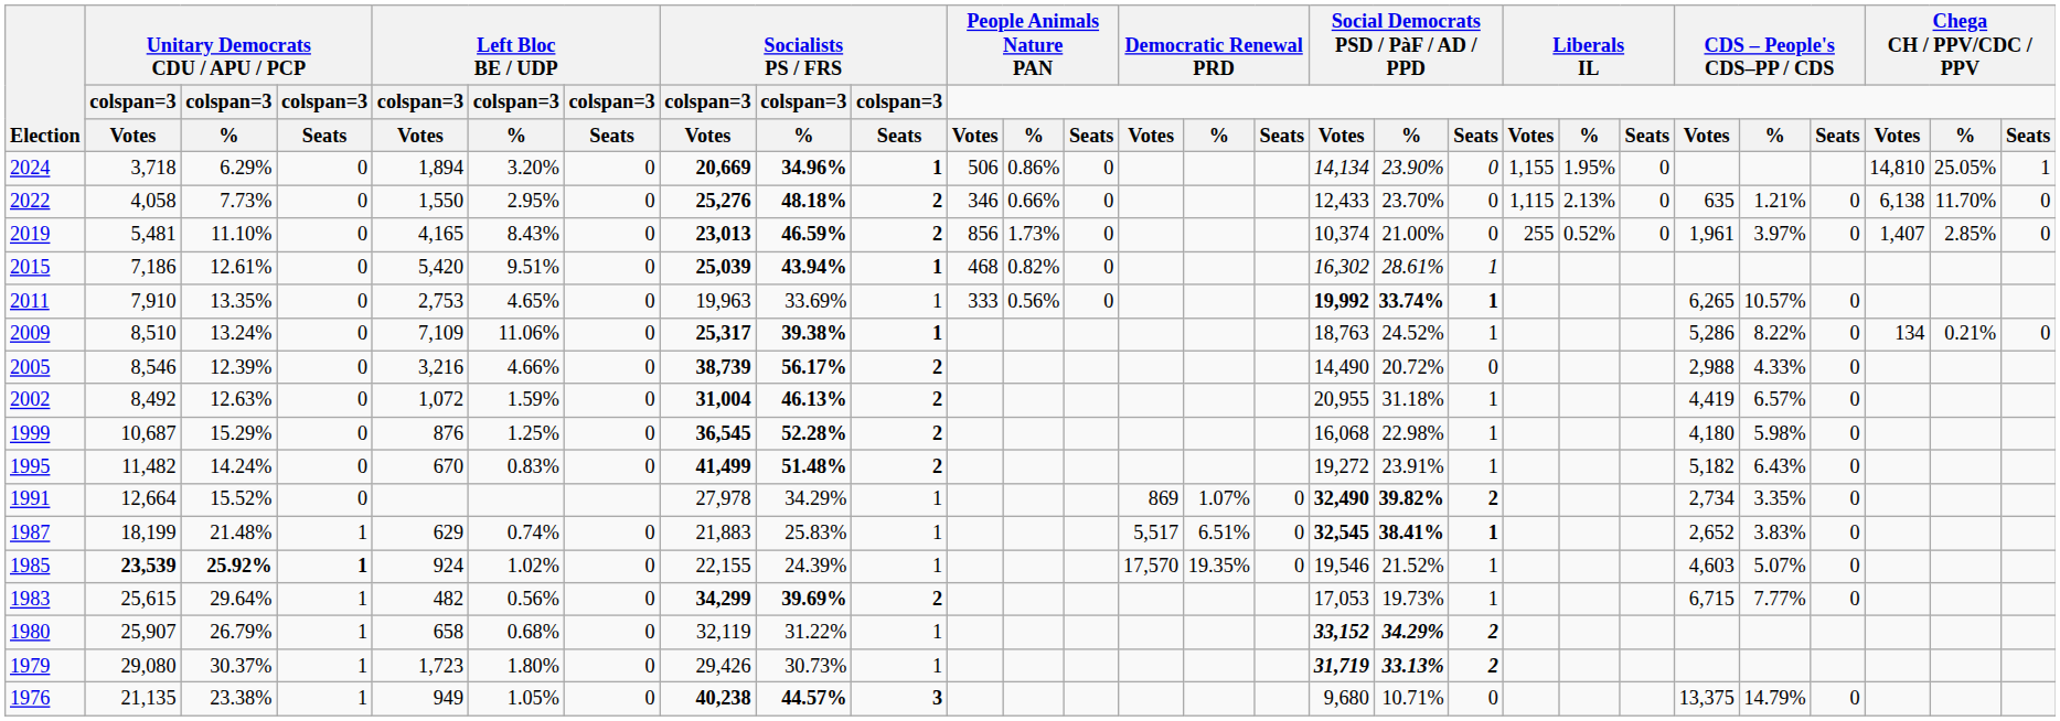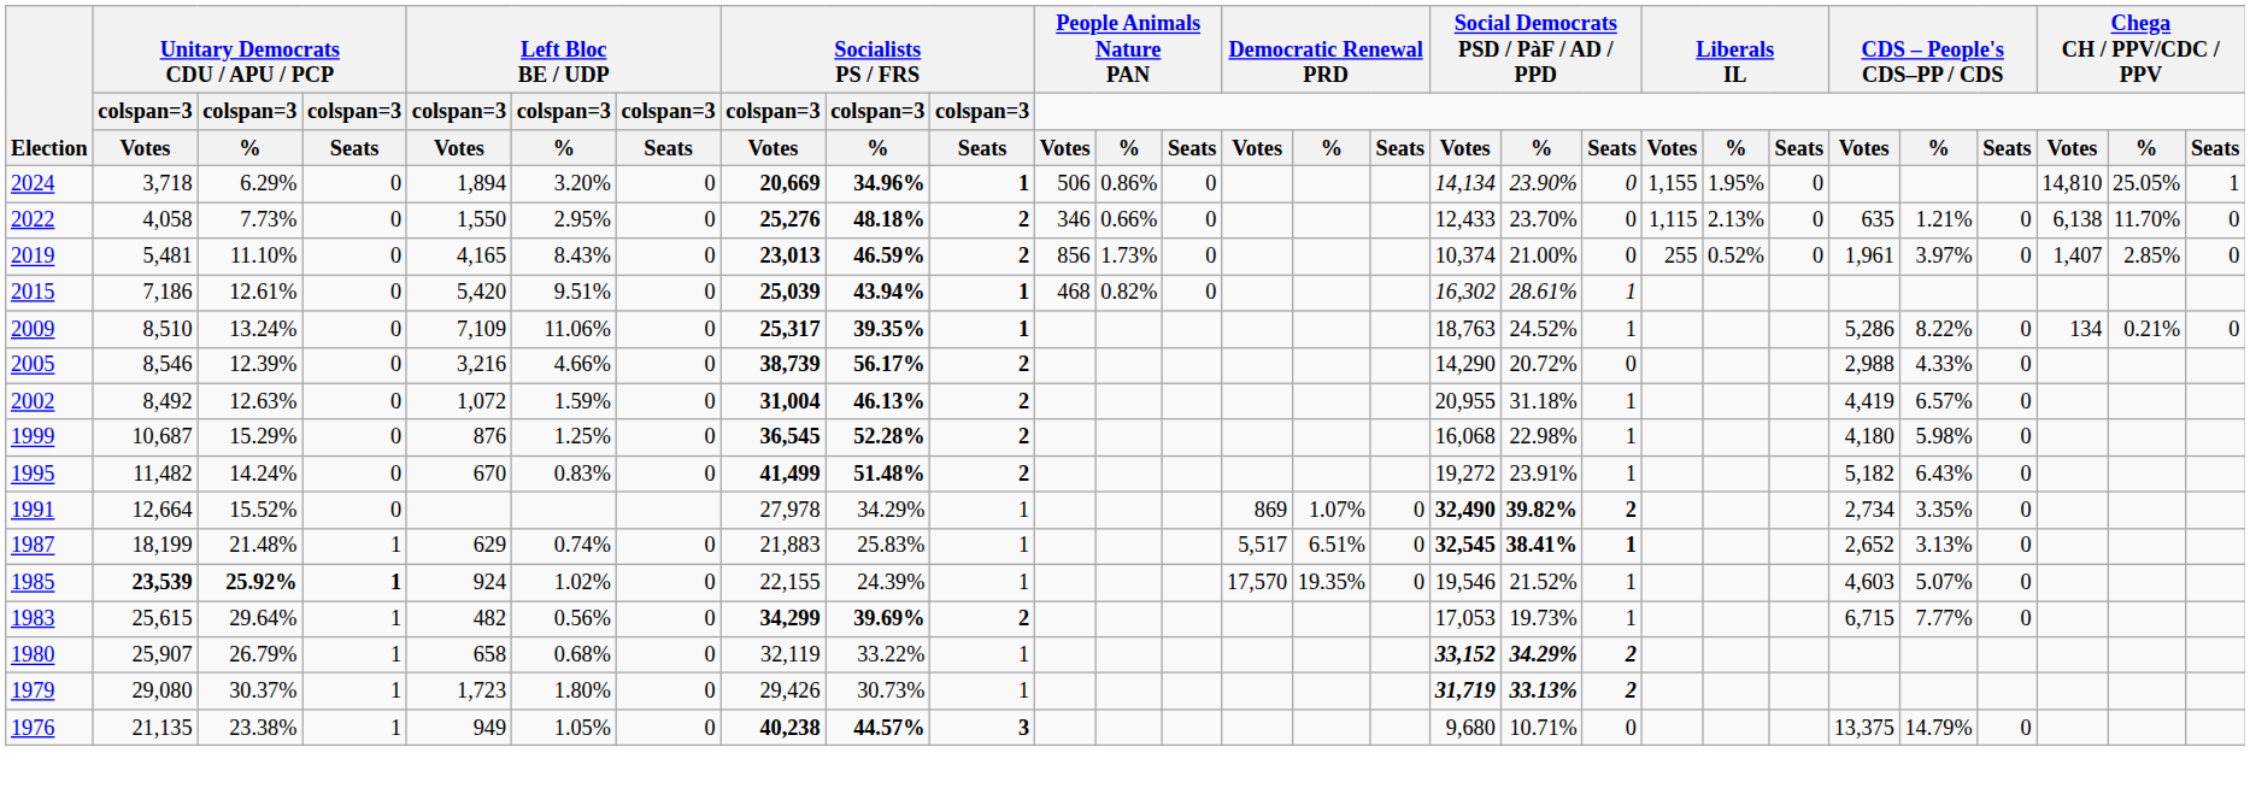- row: 2011 | 7,910 | 13.35% | 0 | 2,753 | 4.65% | 0 | 19,963 | 33.69% | 1 | 333 | 0.56% | 0 | 19,992 | 33.74% | 1 | 6,265 | 10.57% | 0
2009 | Socialists PS / FRS / colspan=3 / %: 39.38% -> 39.35%
2005 | Social Democrats PSD / PàF / AD / PPD / Votes: 14,490 -> 14,290
1987 | CDS – People's CDS–PP / CDS / %: 3.83% -> 3.13%
1980 | Socialists PS / FRS / colspan=3 / %: 31.22% -> 33.22%
